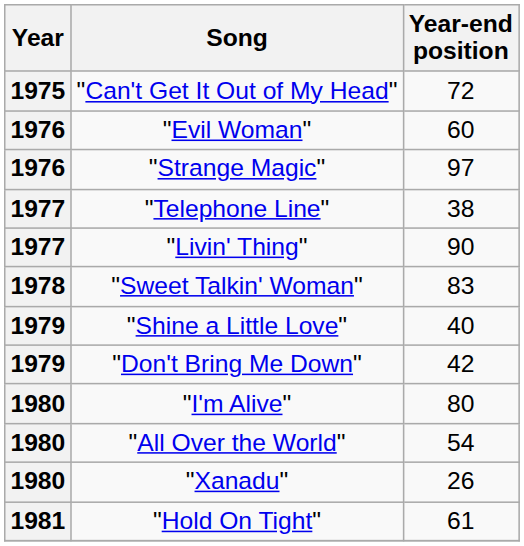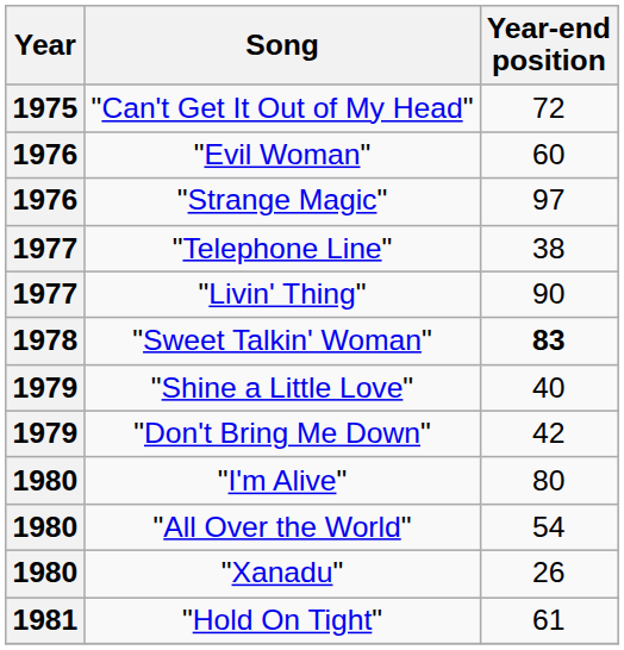"Sweet Talkin' Woman" | Year-end position: normal -> bold
